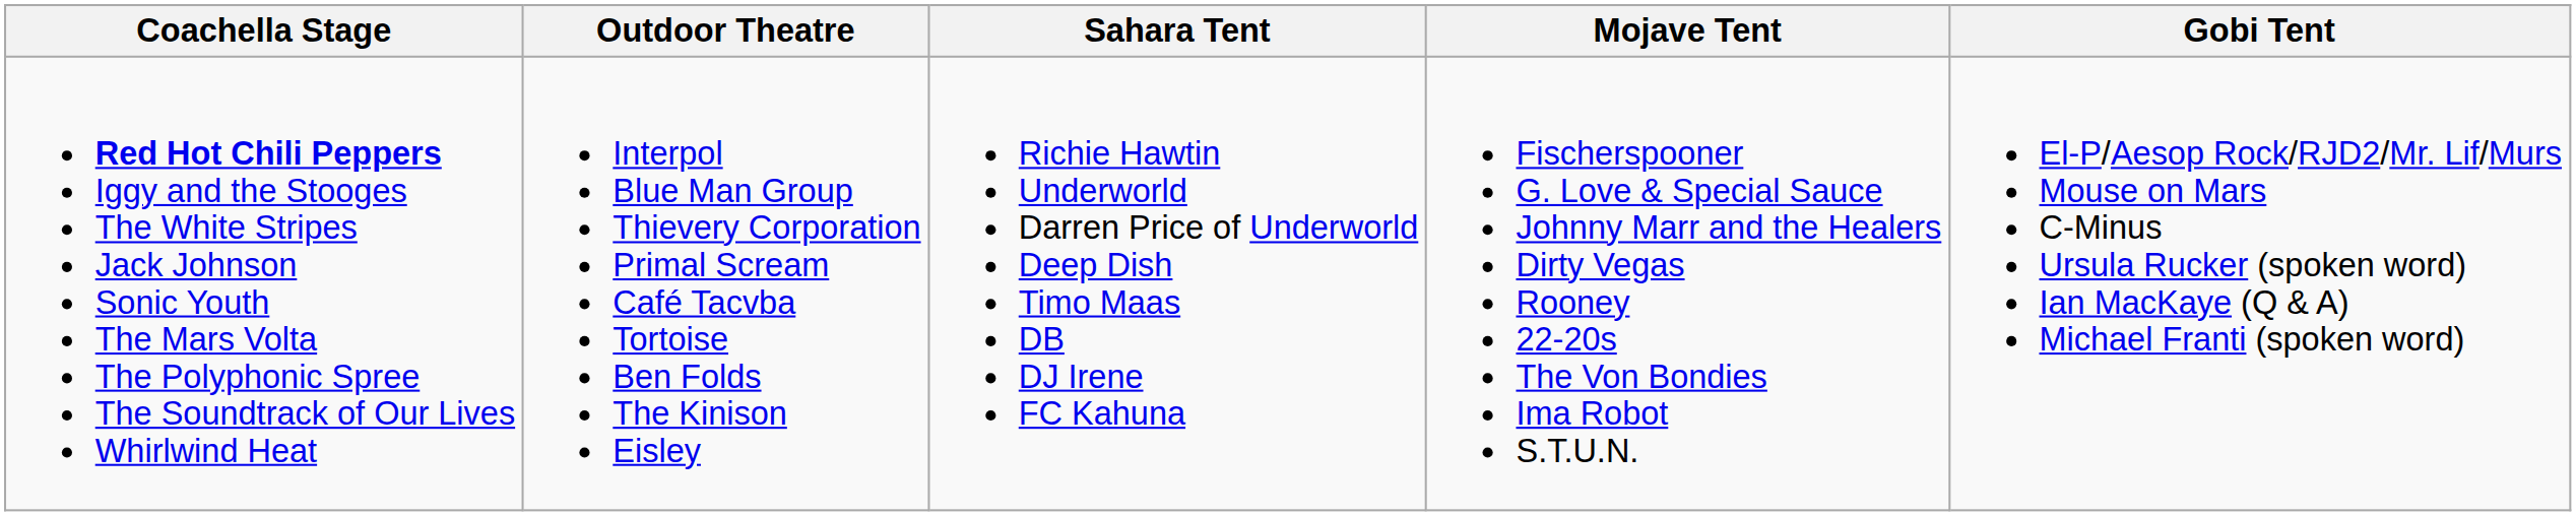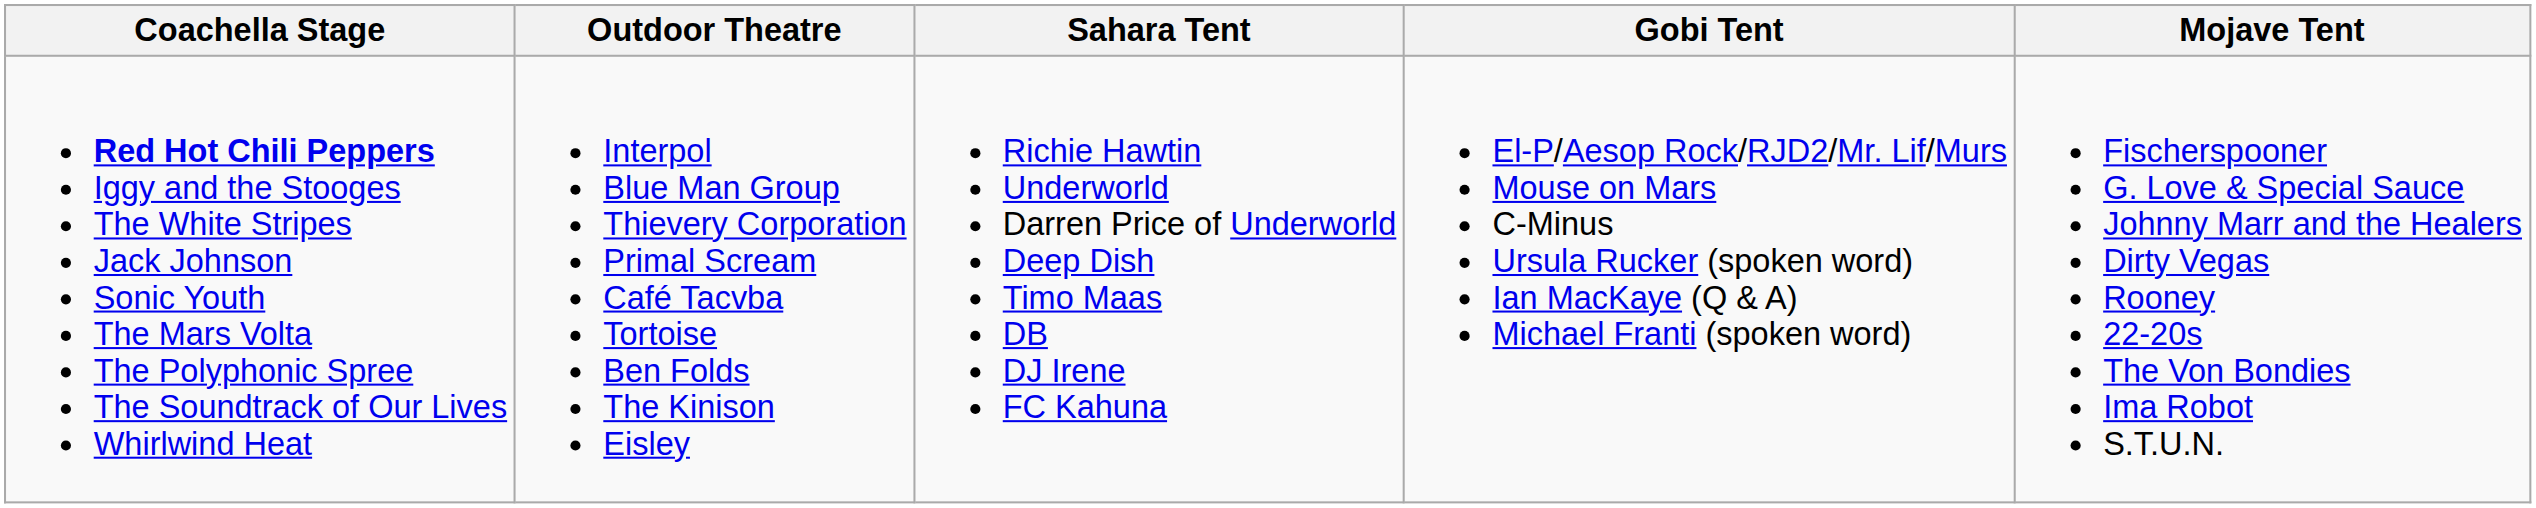columns swapped: Mojave Tent <-> Gobi Tent
